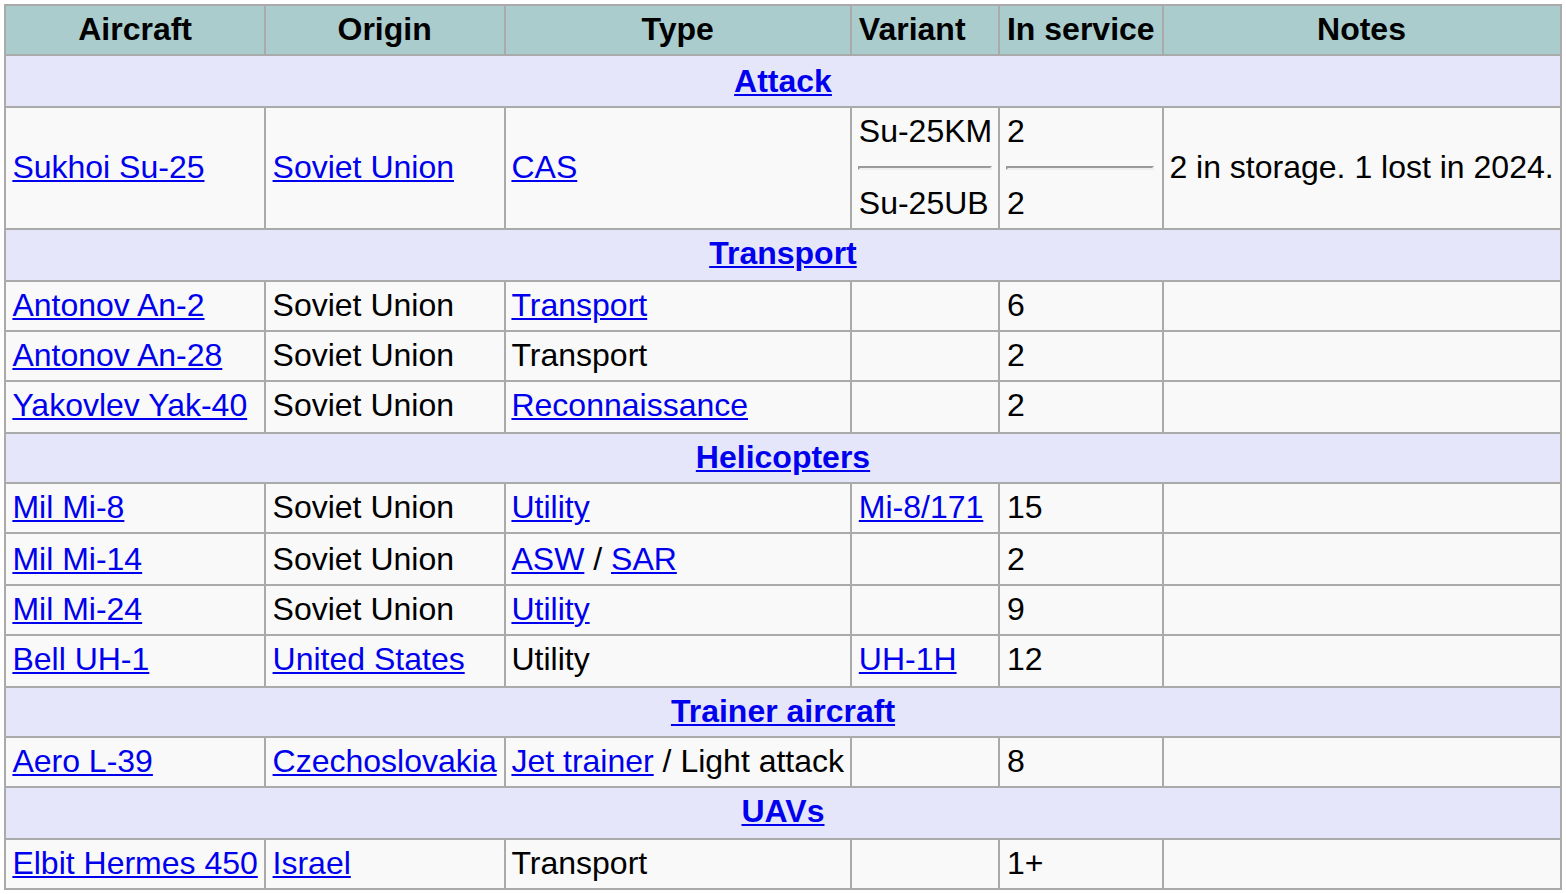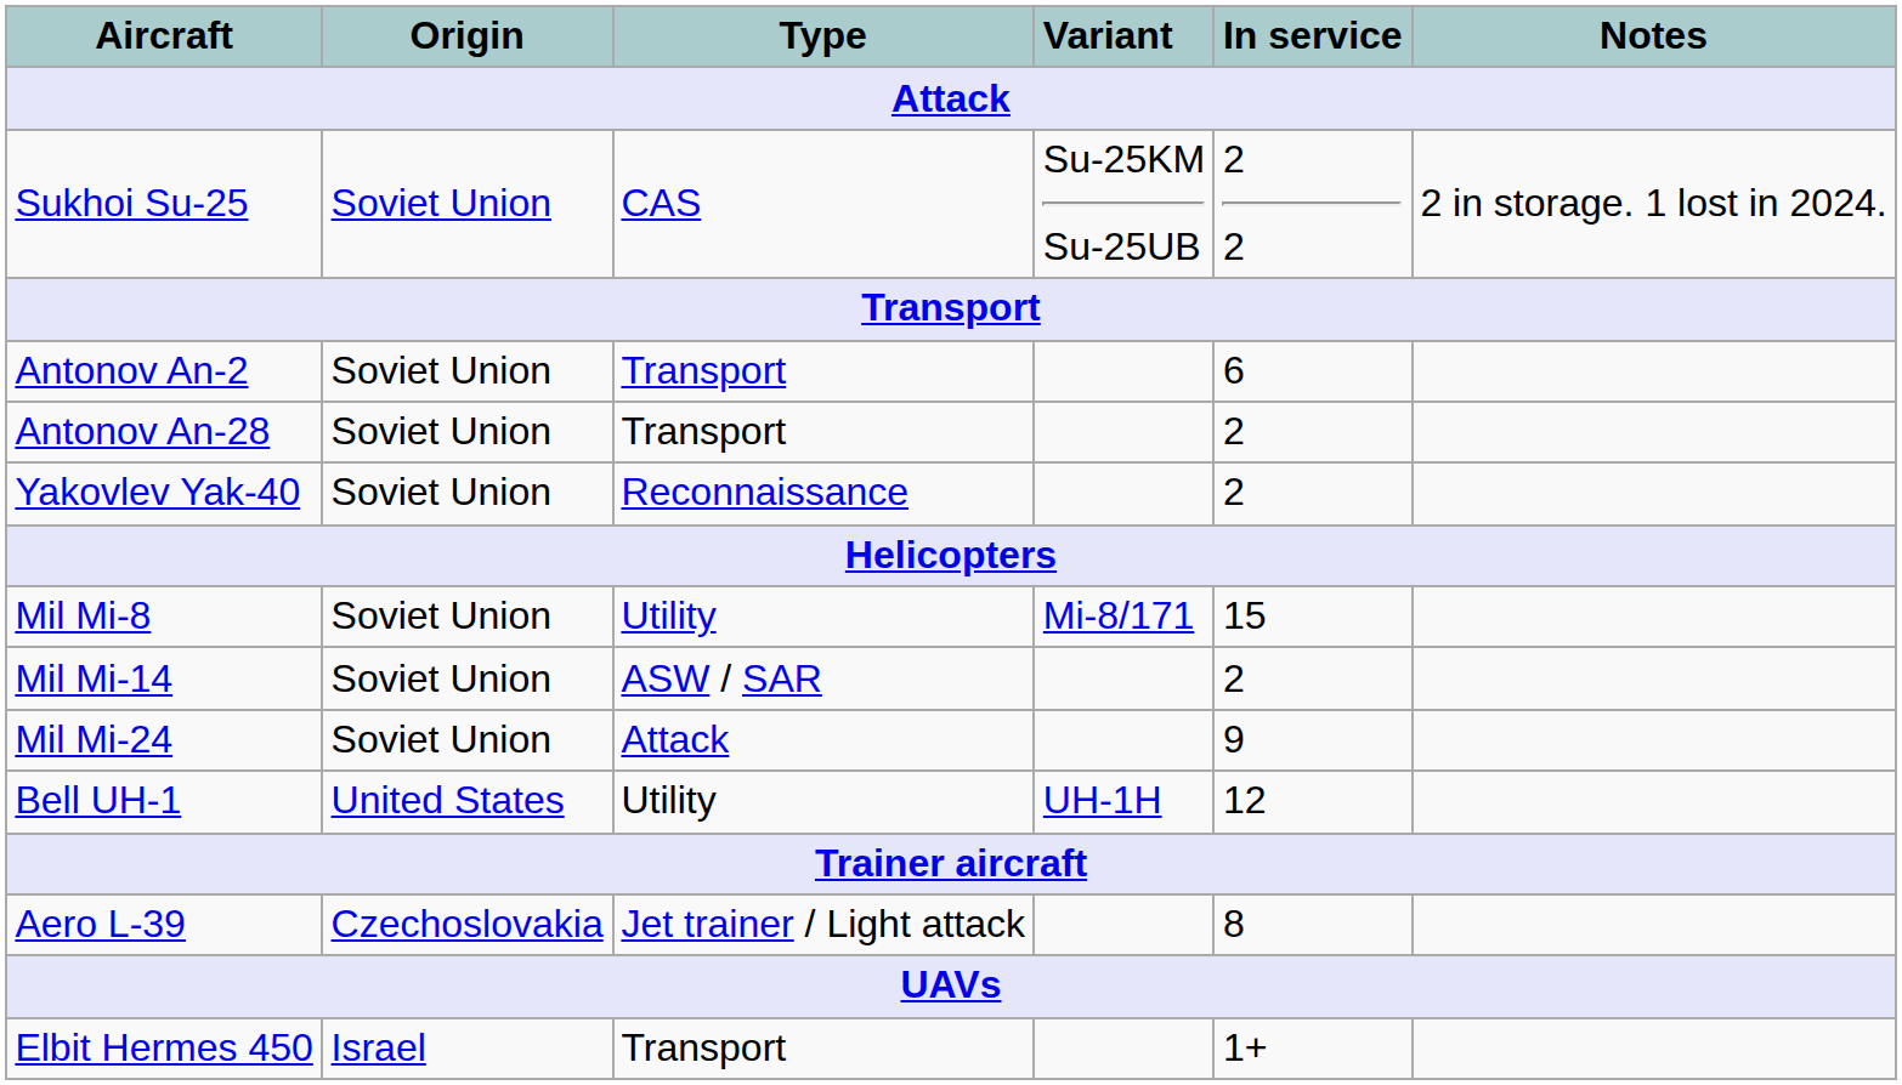Mil Mi-24 | Type: Utility -> Attack
